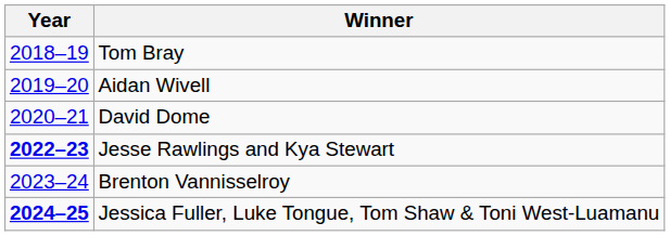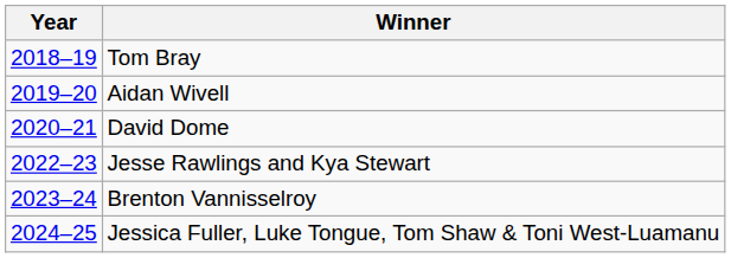Jesse Rawlings and Kya Stewart | Year: bold -> normal
Jessica Fuller, Luke Tongue, Tom Shaw & Toni West-Luamanu | Year: bold -> normal
